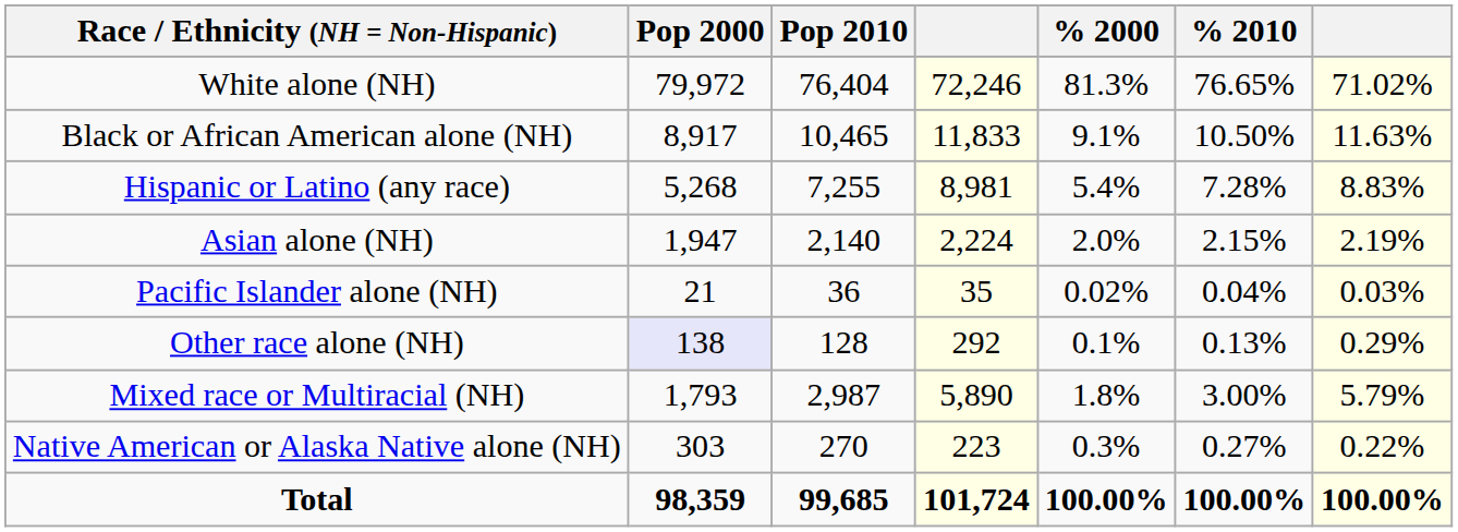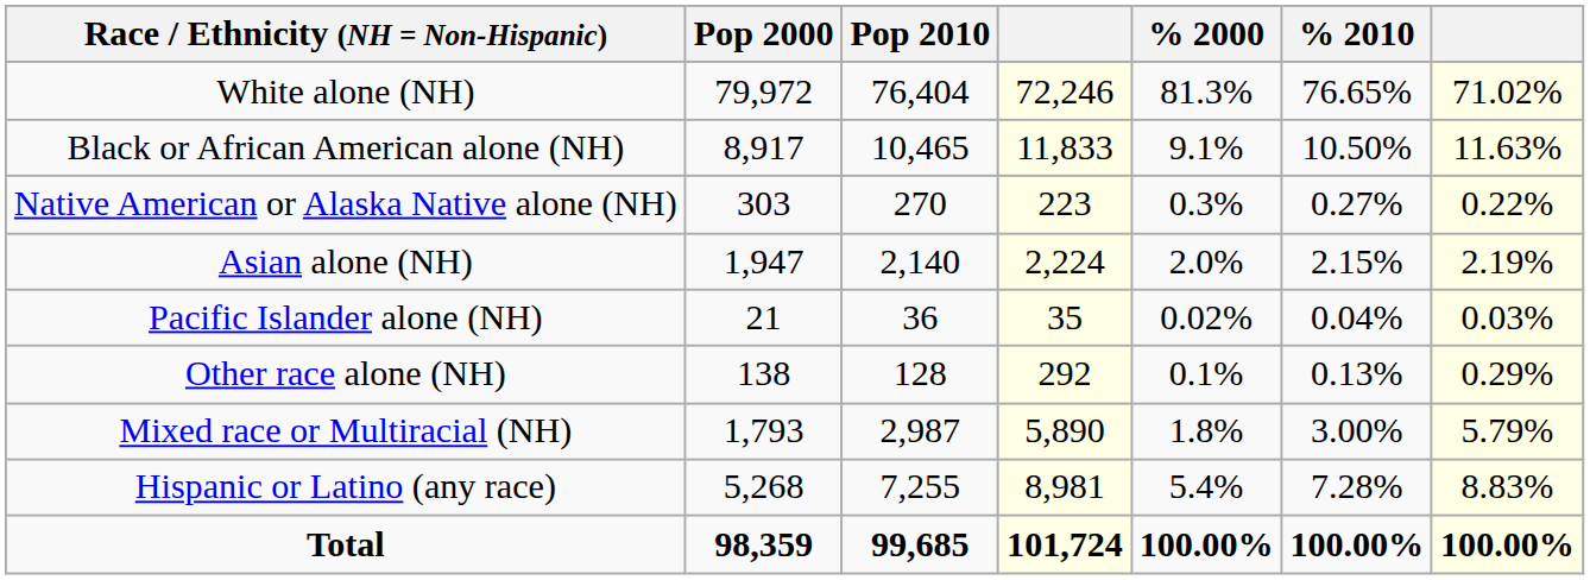rows swapped: Native American or Alaska Native alone (NH) <-> Hispanic or Latino (any race)
Other race alone (NH) | Pop 2000: lavender background -> no background
